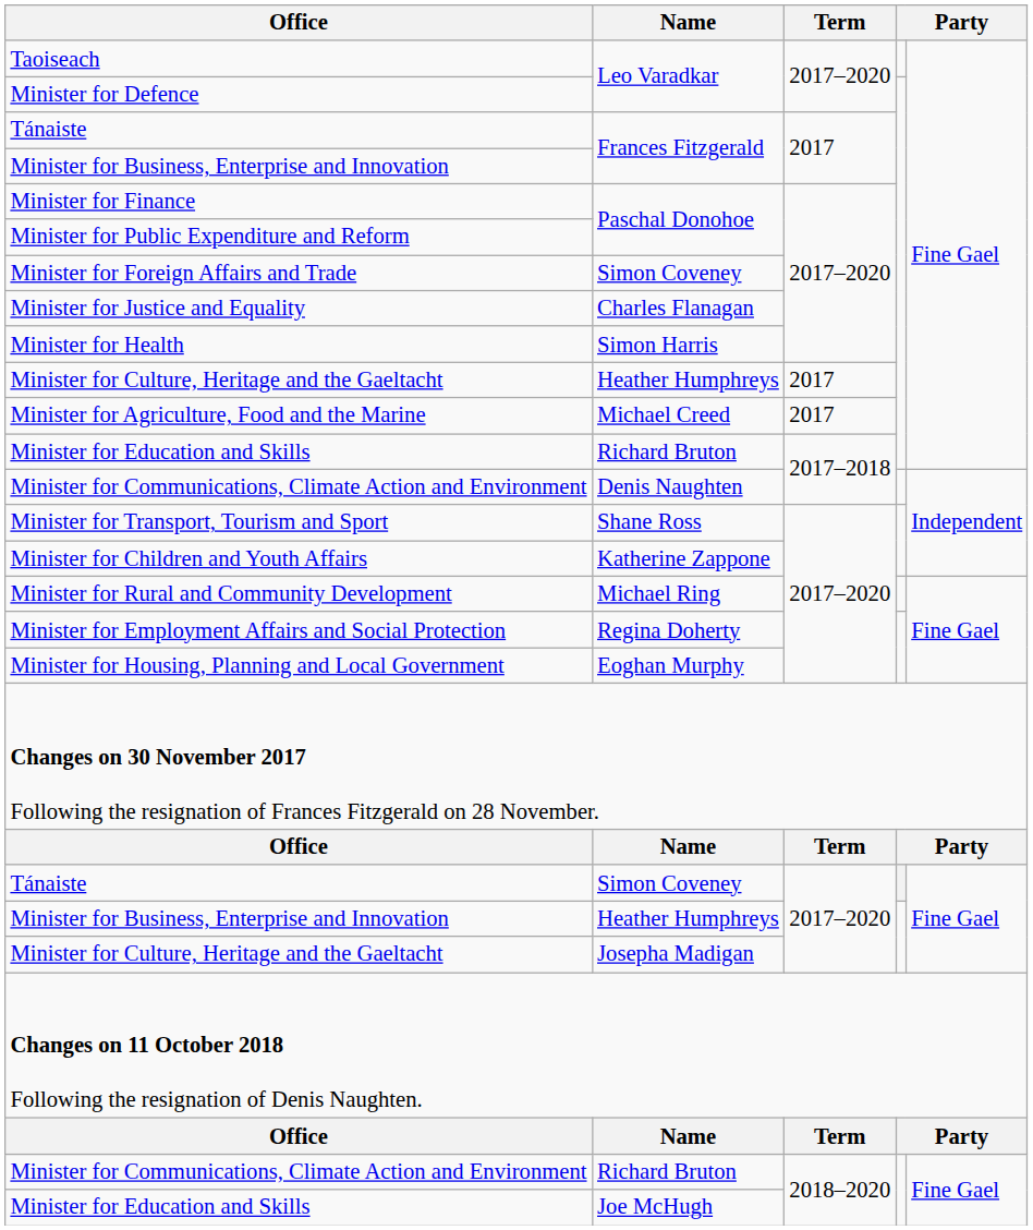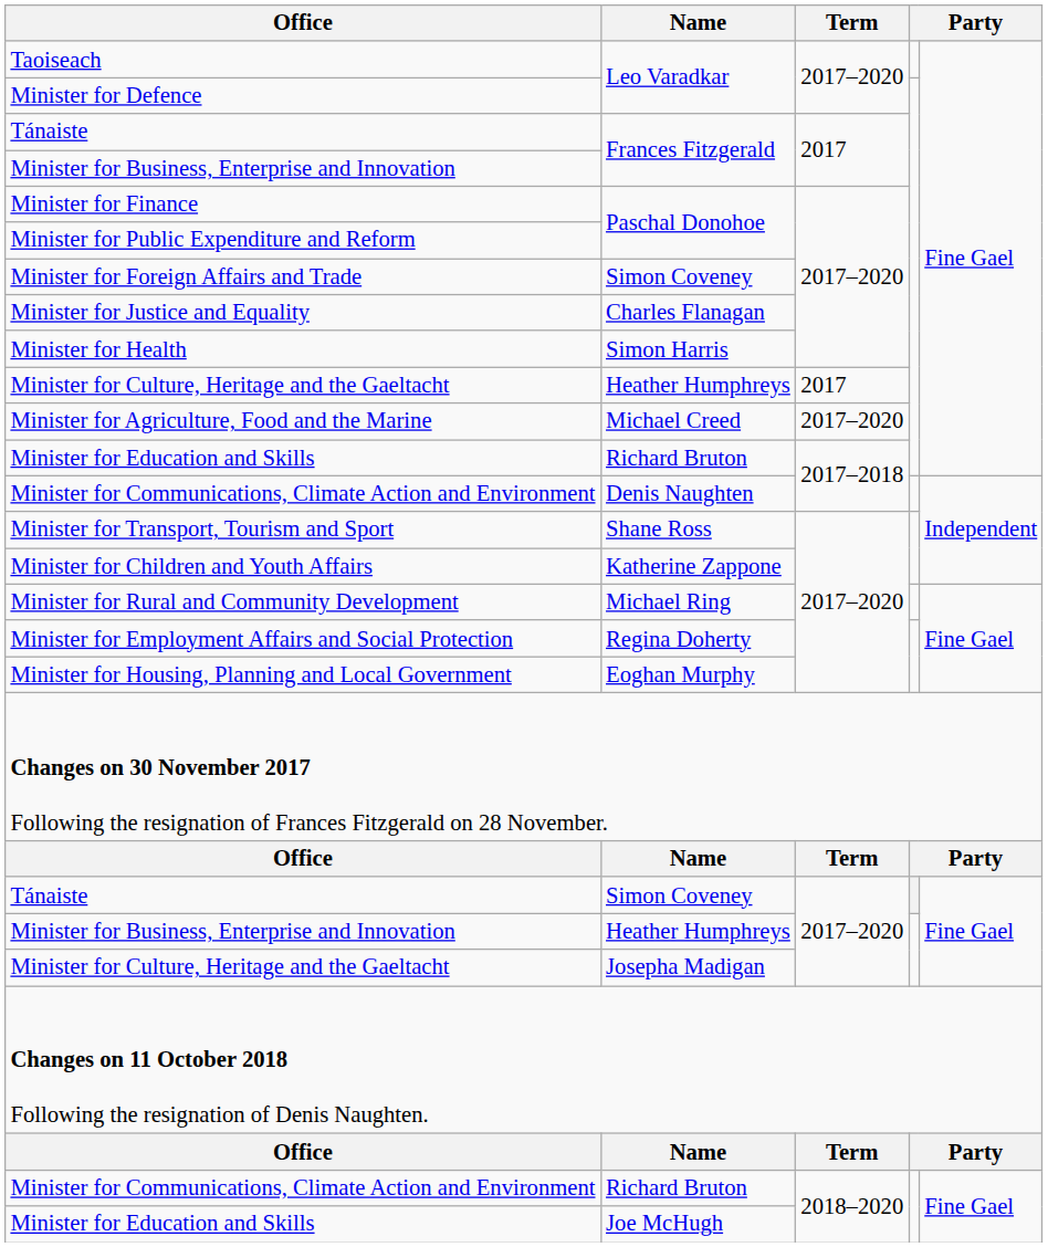Minister for Agriculture, Food and the Marine | Term: 2017 -> 2017–2020
